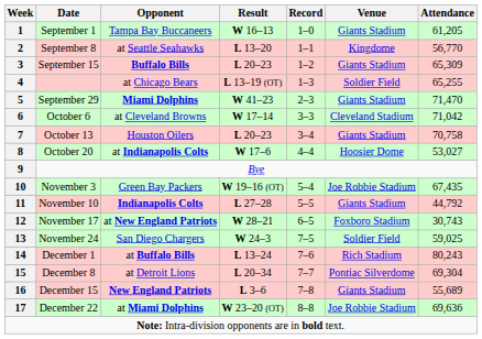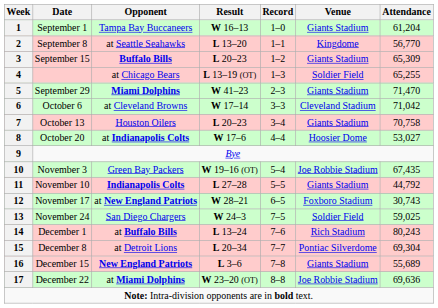1 | Attendance: 61,205 -> 61,204
